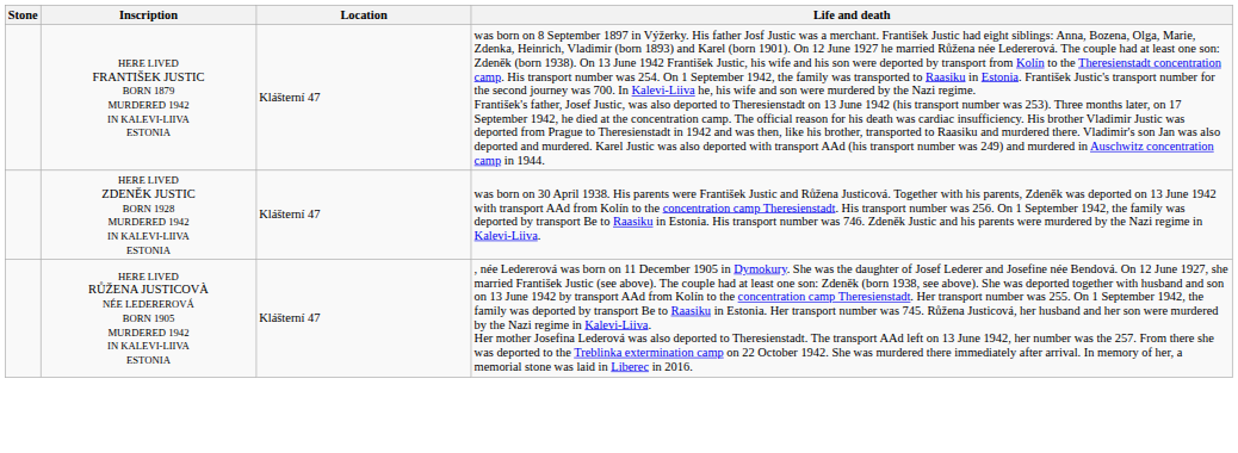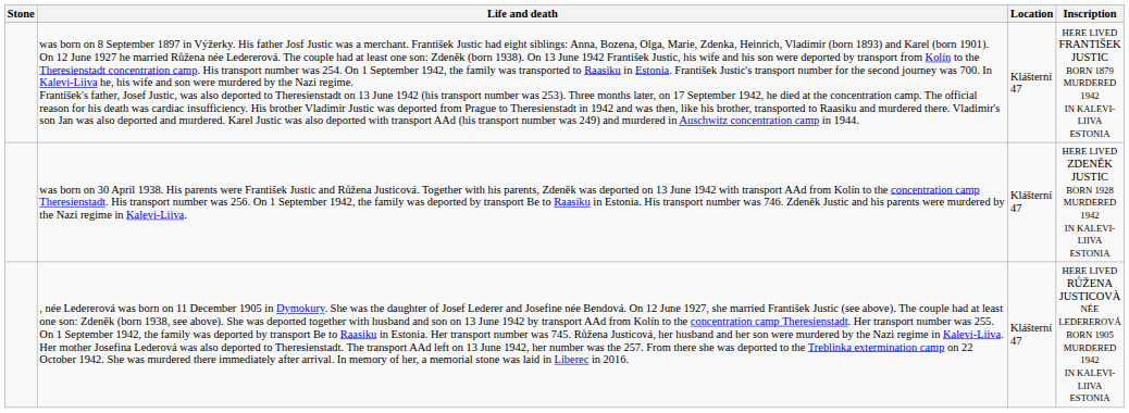columns swapped: Inscription <-> Life and death
